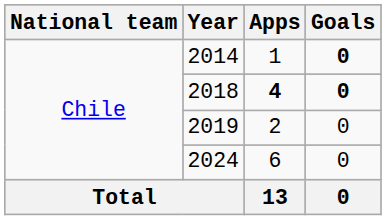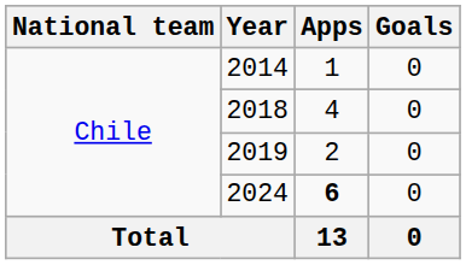2014 | Goals: bold -> normal
2018 | Apps: bold -> normal
2018 | Goals: bold -> normal
2024 | Apps: normal -> bold
